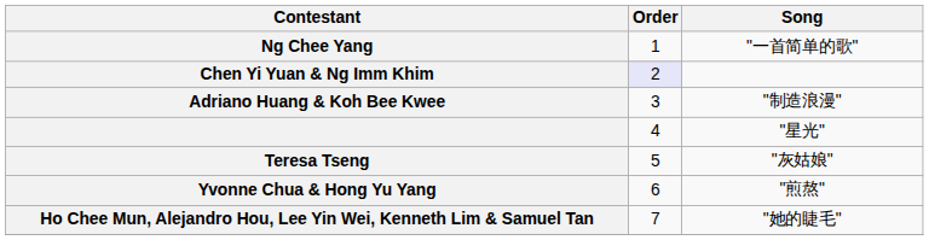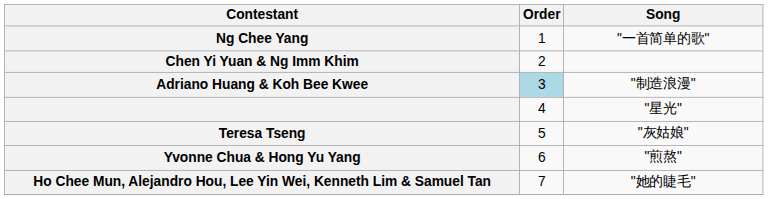Chen Yi Yuan & Ng Imm Khim | Order: lavender background -> no background
Adriano Huang & Koh Bee Kwee | Order: no background -> lightblue background
